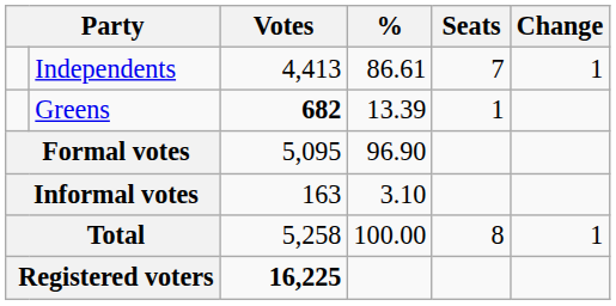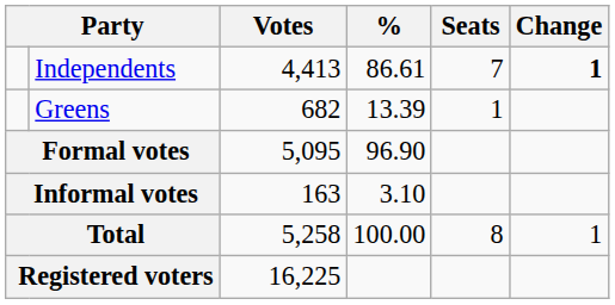Independents | Change: normal -> bold
Greens | Votes: bold -> normal
Registered voters | Votes: bold -> normal
